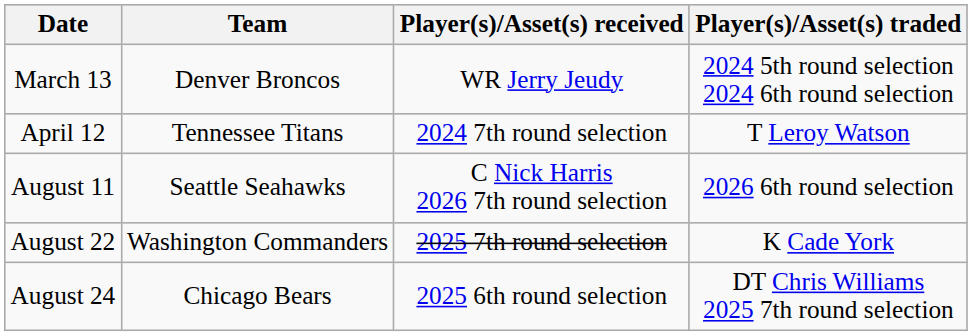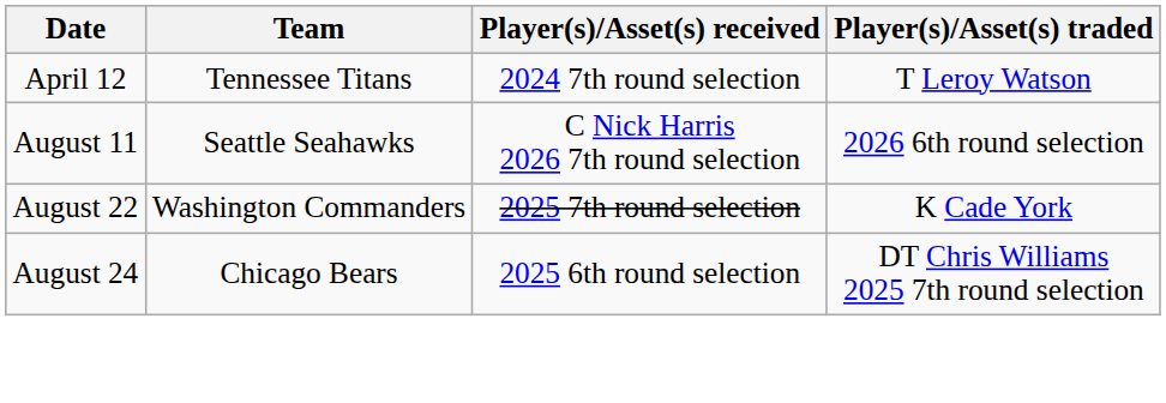- row: March 13 | Denver Broncos | WR Jerry Jeudy | 2024 5th round selection 2024 6th round selection
